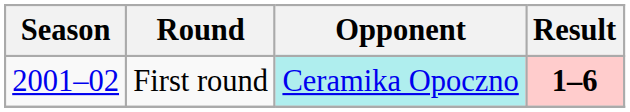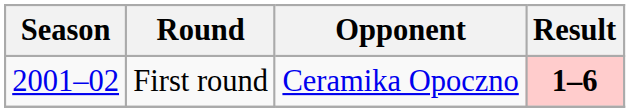First round | Opponent: paleturquoise background -> no background
